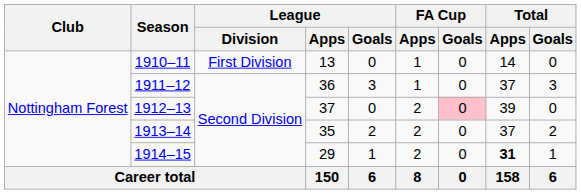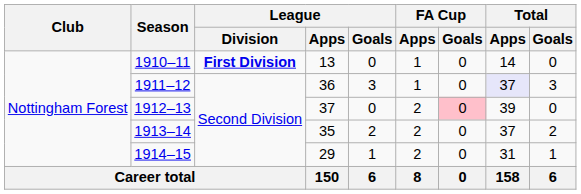1910–11 | League / Division: normal -> bold
1911–12 | Total / Apps: no background -> lavender background
1914–15 | Total / Apps: bold -> normal
